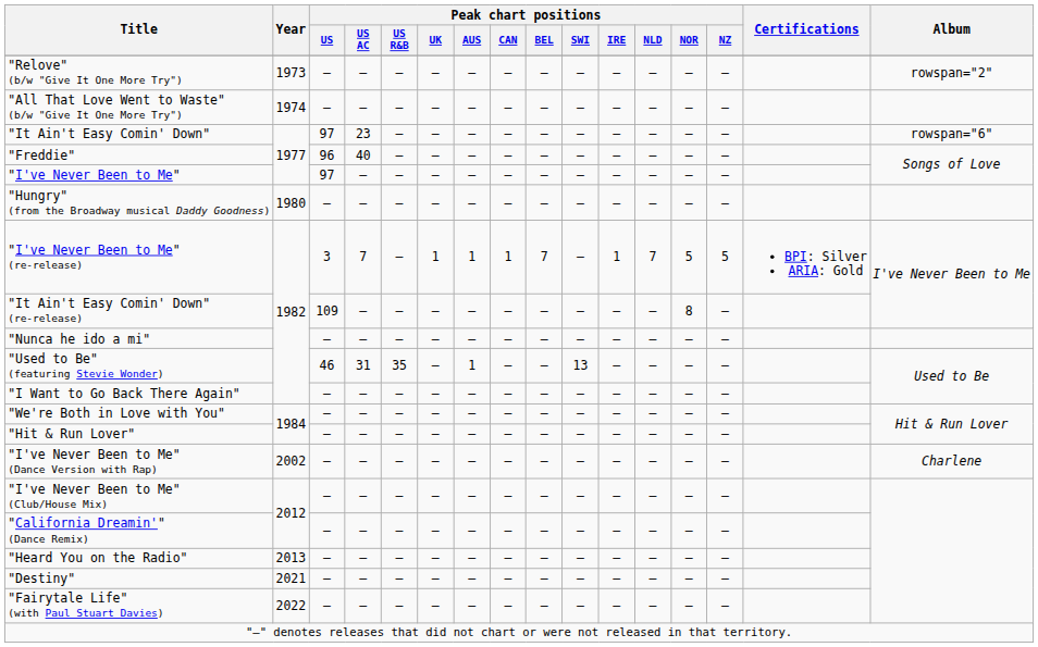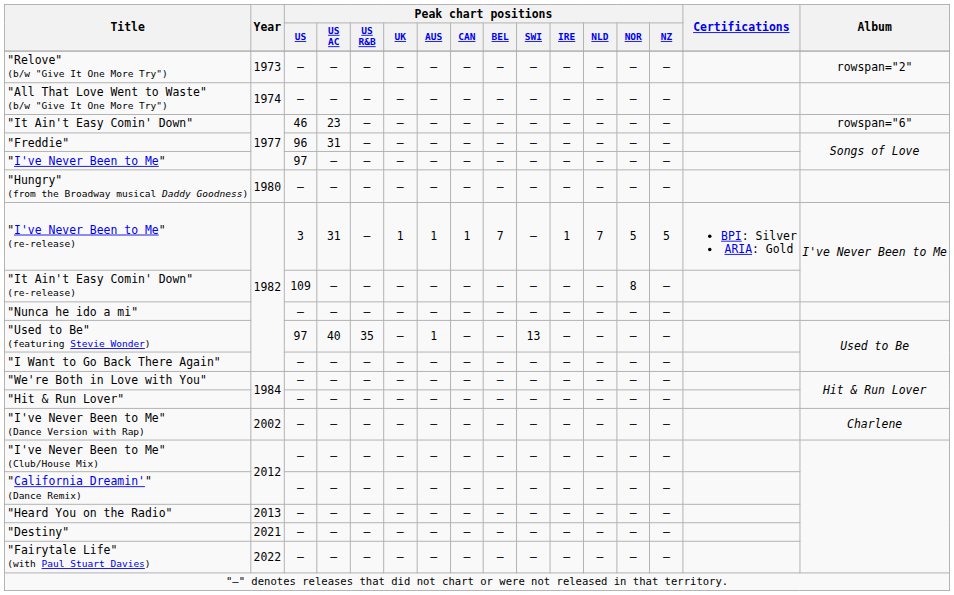"It Ain't Easy Comin' Down" | Peak chart positions / US: 97 -> 46
"Freddie" | Peak chart positions / US AC: 40 -> 31
"I've Never Been to Me" (re-release) | Peak chart positions / US AC: 7 -> 31
"Used to Be" (featuring Stevie Wonder) | Peak chart positions / US: 46 -> 97
"Used to Be" (featuring Stevie Wonder) | Peak chart positions / US AC: 31 -> 40
